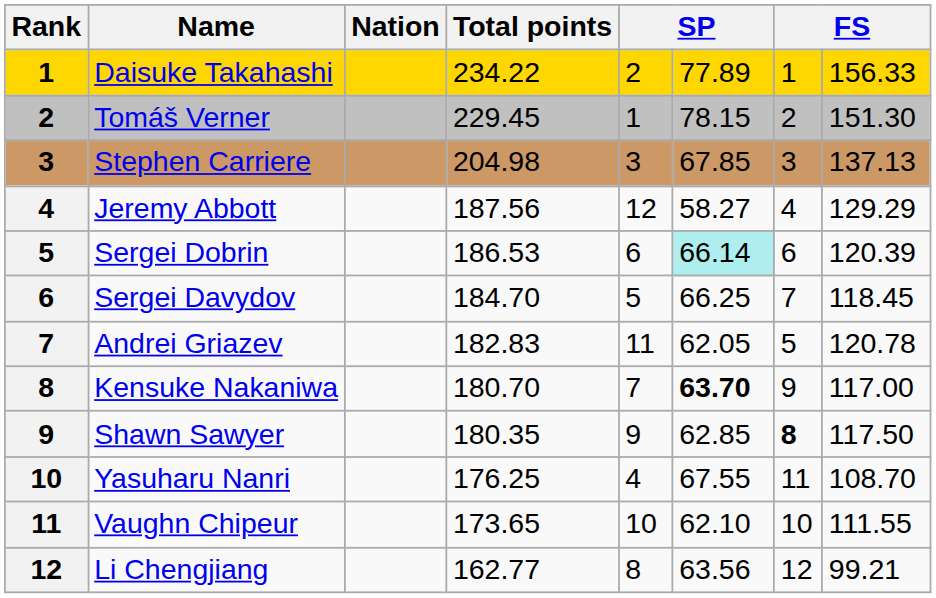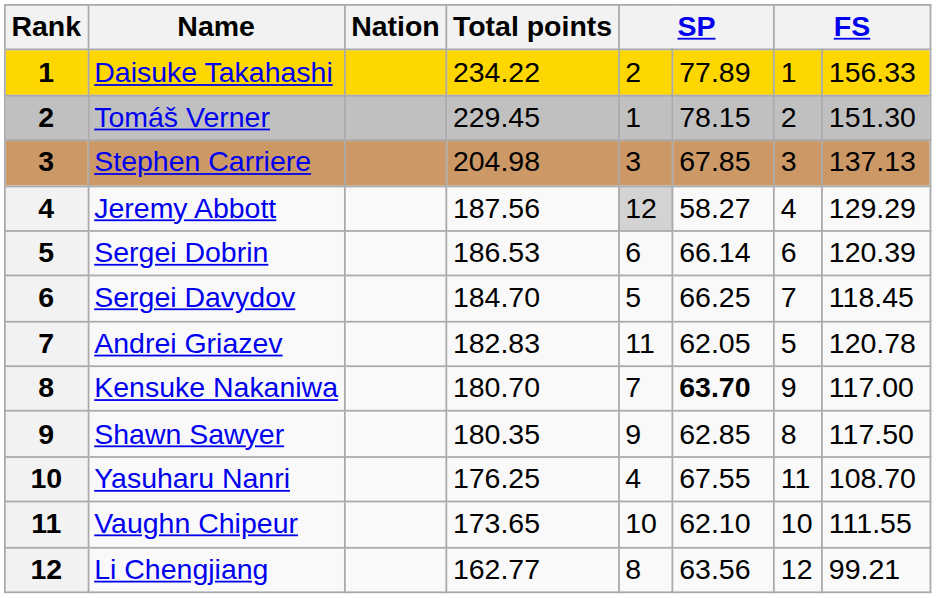Jeremy Abbott | column 5: no background -> lightgrey background
Sergei Dobrin | column 6: paleturquoise background -> no background
Shawn Sawyer | column 7: bold -> normal
